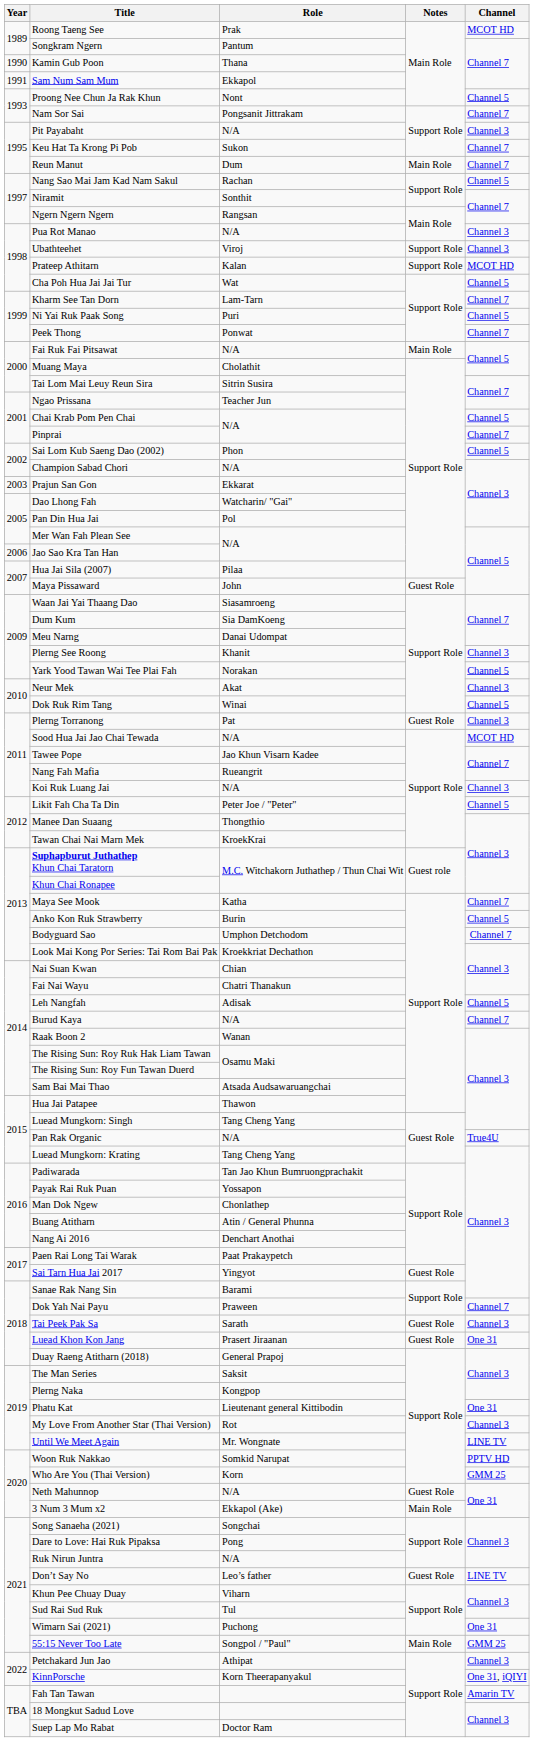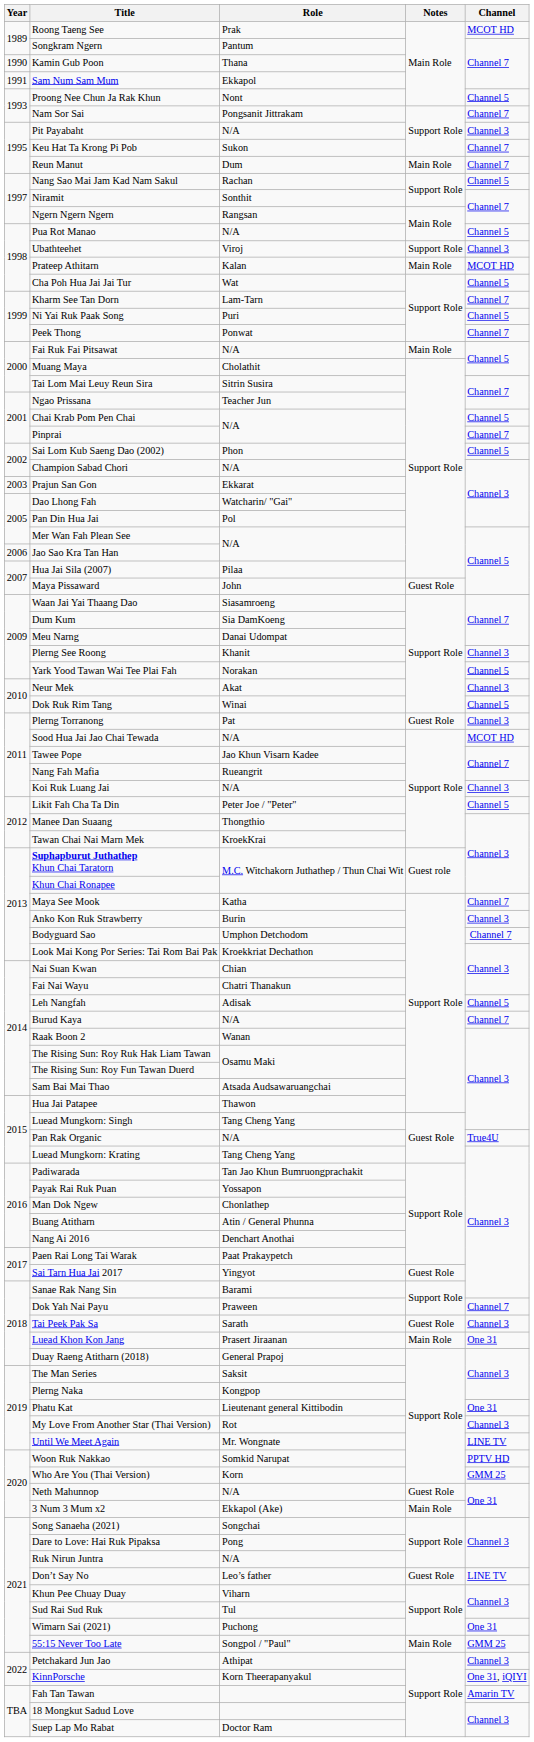Pua Rot Manao | Channel: Channel 3 -> Channel 5
Prateep Athitarn | Notes: Support Role -> Main Role
Anko Kon Ruk Strawberry | Channel: Channel 5 -> Channel 3
Luead Khon Kon Jang | Notes: Guest Role -> Main Role
